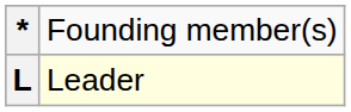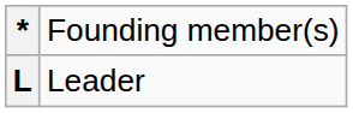L | column 2: lightyellow background -> no background
